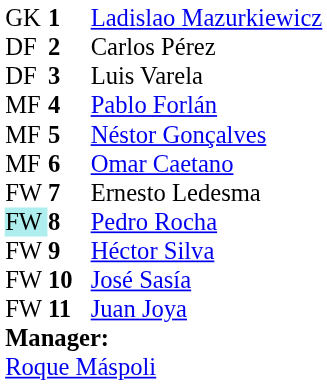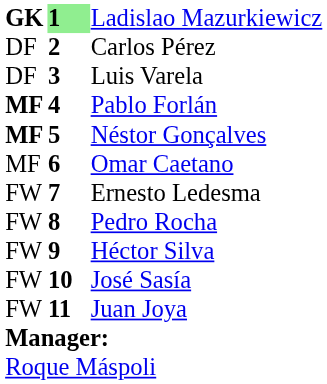Ladislao Mazurkiewicz | column 1: normal -> bold
Ladislao Mazurkiewicz | column 2: no background -> lightgreen background
Pablo Forlán | column 1: normal -> bold
Néstor Gonçalves | column 1: normal -> bold
Pedro Rocha | column 1: paleturquoise background -> no background
